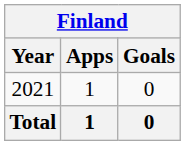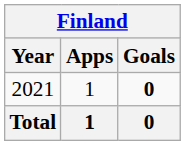2021 | Goals: normal -> bold
